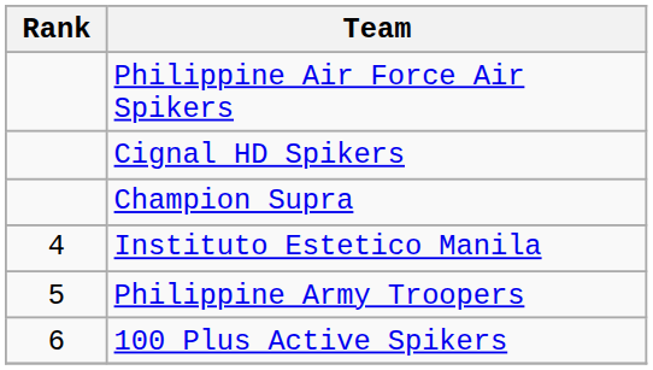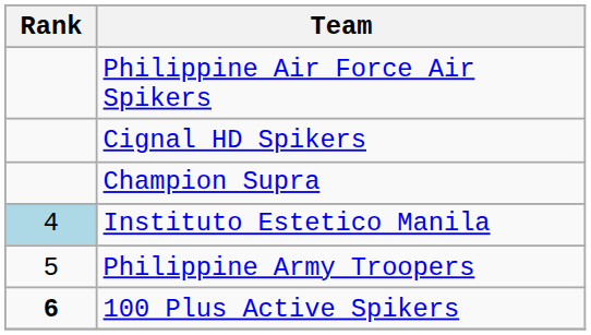Instituto Estetico Manila | Rank: no background -> lightblue background
100 Plus Active Spikers | Rank: normal -> bold
